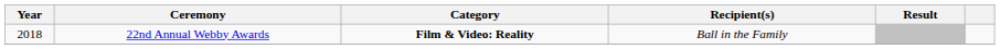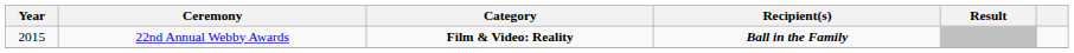22nd Annual Webby Awards | Year: 2018 -> 2015
22nd Annual Webby Awards | Recipient(s): normal -> bold
